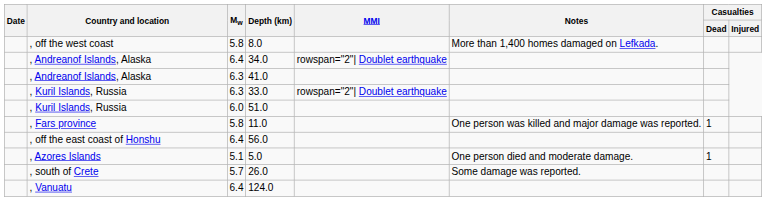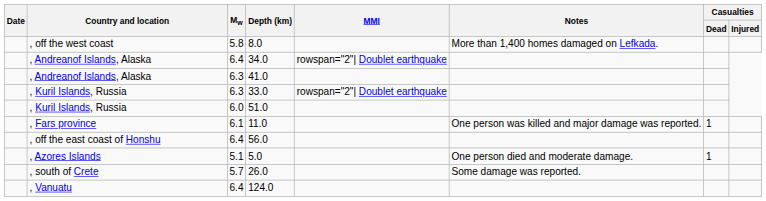11.0 | Mw: 5.8 -> 6.1
